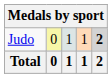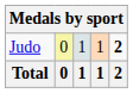Judo | column 5: lightgrey background -> no background
